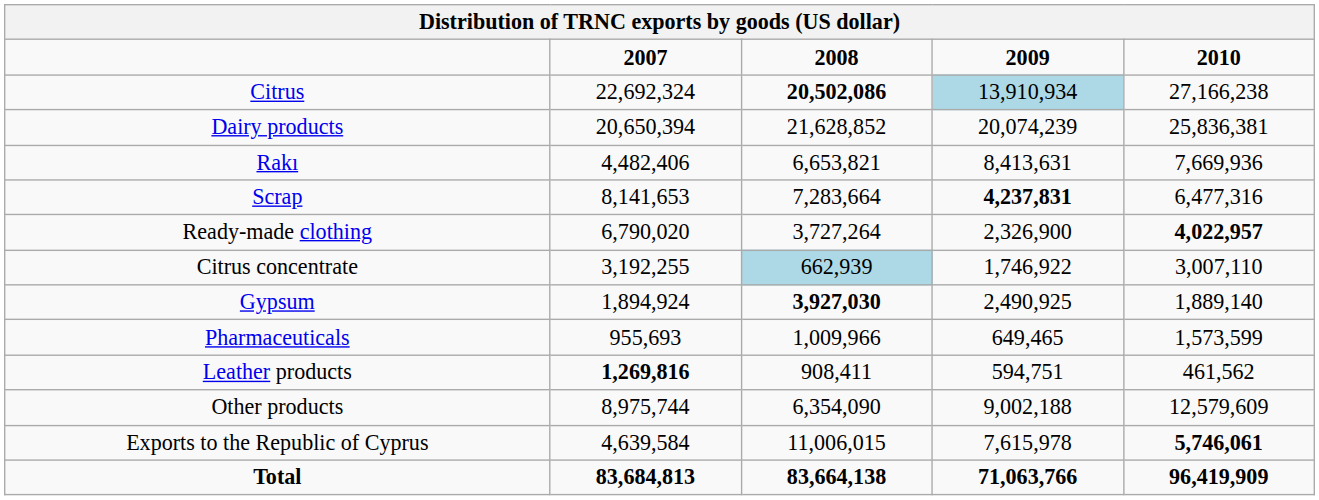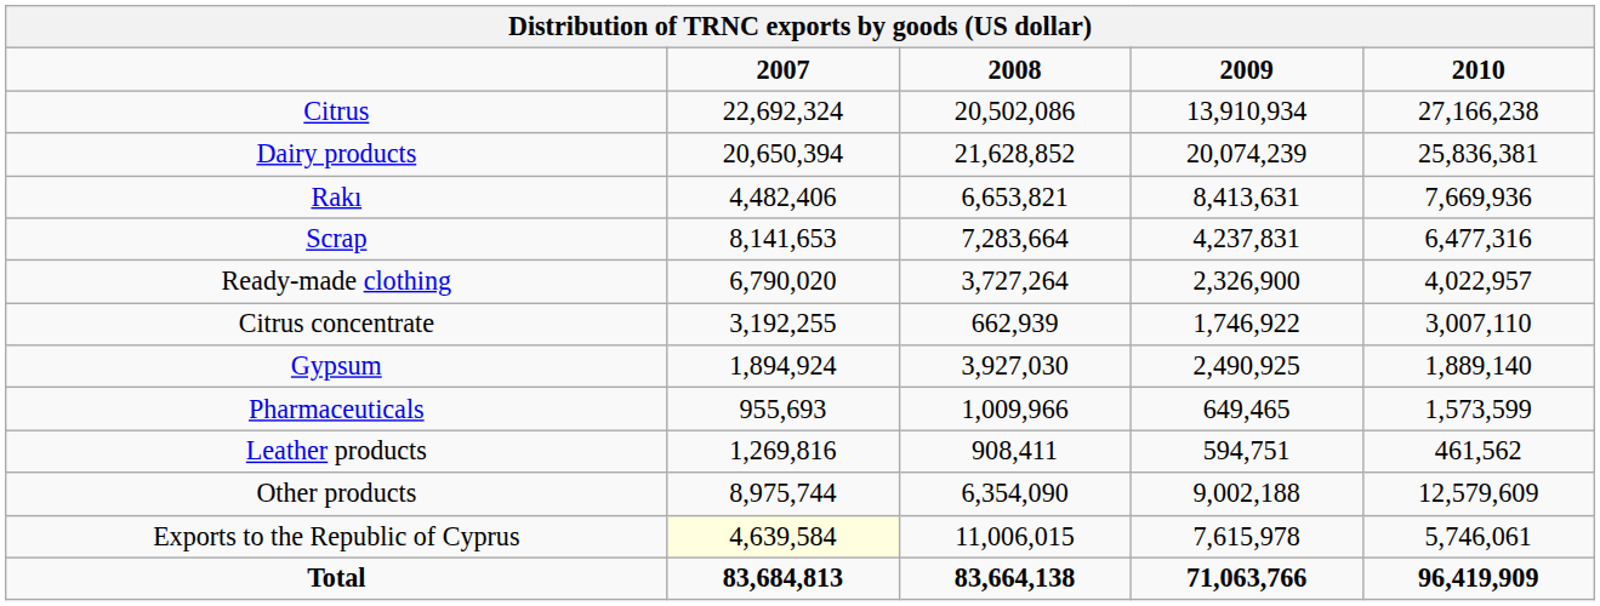Citrus | 2008: bold -> normal
Citrus | 2009: lightblue background -> no background
Scrap | 2009: bold -> normal
Ready-made clothing | 2010: bold -> normal
Citrus concentrate | 2008: lightblue background -> no background
Gypsum | 2008: bold -> normal
Leather products | 2007: bold -> normal
Exports to the Republic of Cyprus | 2007: no background -> lightyellow background
Exports to the Republic of Cyprus | 2010: bold -> normal
